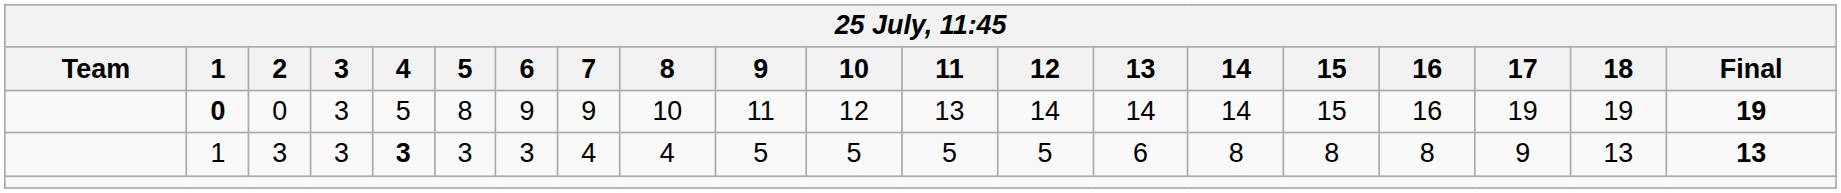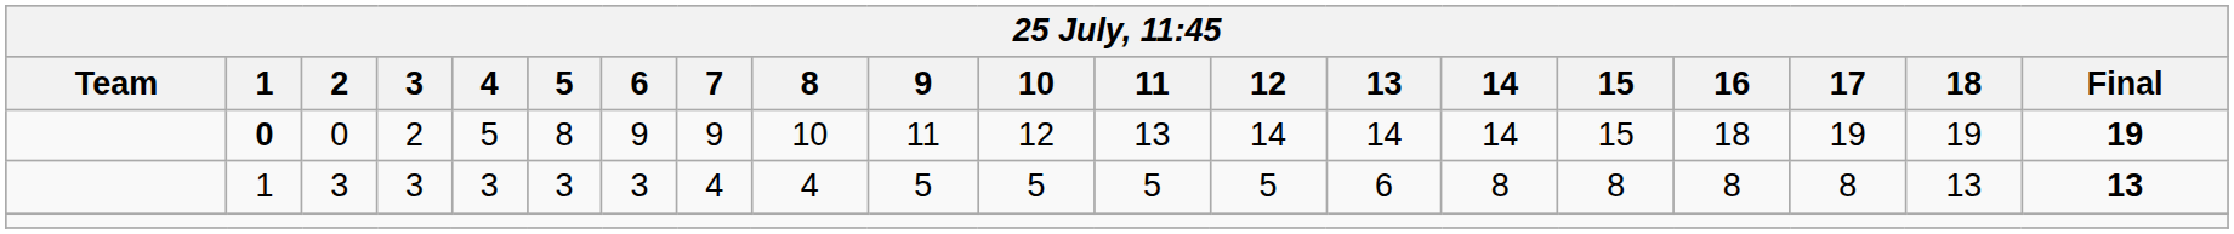row 3 | 3: 3 -> 2
row 3 | 16: 16 -> 18
row 4 | 4: bold -> normal
row 4 | 17: 9 -> 8
